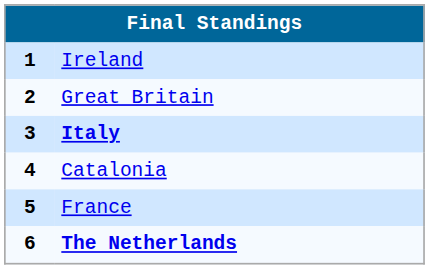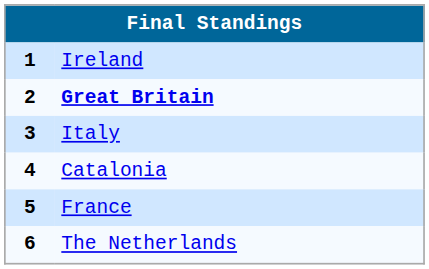Great Britain | column 2: normal -> bold
Italy | column 2: bold -> normal
The Netherlands | column 2: bold -> normal
